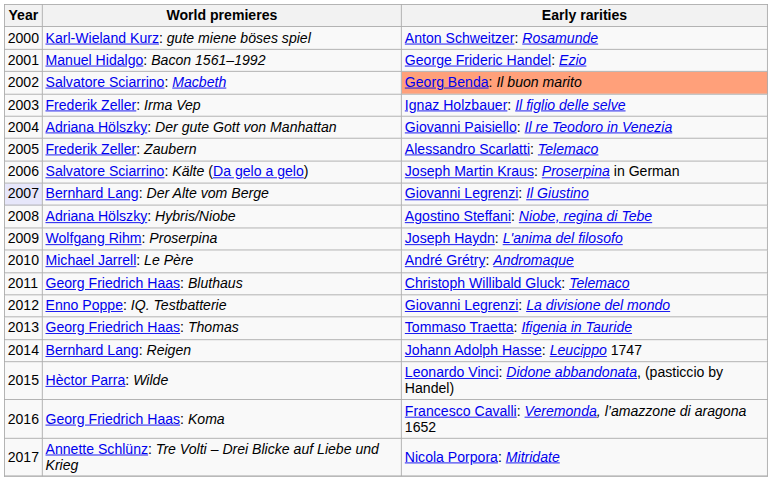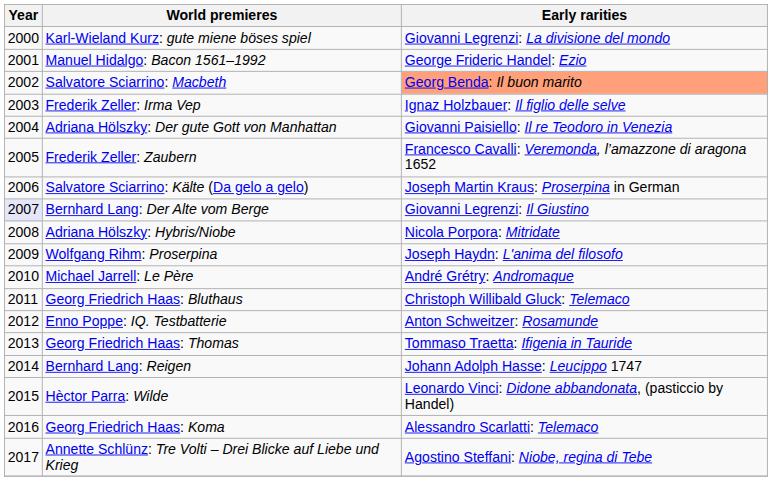Karl-Wieland Kurz: gute miene böses spiel | Early rarities: Anton Schweitzer: Rosamunde -> Giovanni Legrenzi: La divisione del mondo
Frederik Zeller: Zaubern | Early rarities: Alessandro Scarlatti: Telemaco -> Francesco Cavalli: Veremonda, l’amazzone di aragona 1652
Adriana Hölszky: Hybris/Niobe | Early rarities: Agostino Steffani: Niobe, regina di Tebe -> Nicola Porpora: Mitridate
Enno Poppe: IQ. Testbatterie | Early rarities: Giovanni Legrenzi: La divisione del mondo -> Anton Schweitzer: Rosamunde
Georg Friedrich Haas: Koma | Early rarities: Francesco Cavalli: Veremonda, l’amazzone di aragona 1652 -> Alessandro Scarlatti: Telemaco
Annette Schlünz: Tre Volti – Drei Blicke auf Liebe und Krieg | Early rarities: Nicola Porpora: Mitridate -> Agostino Steffani: Niobe, regina di Tebe
